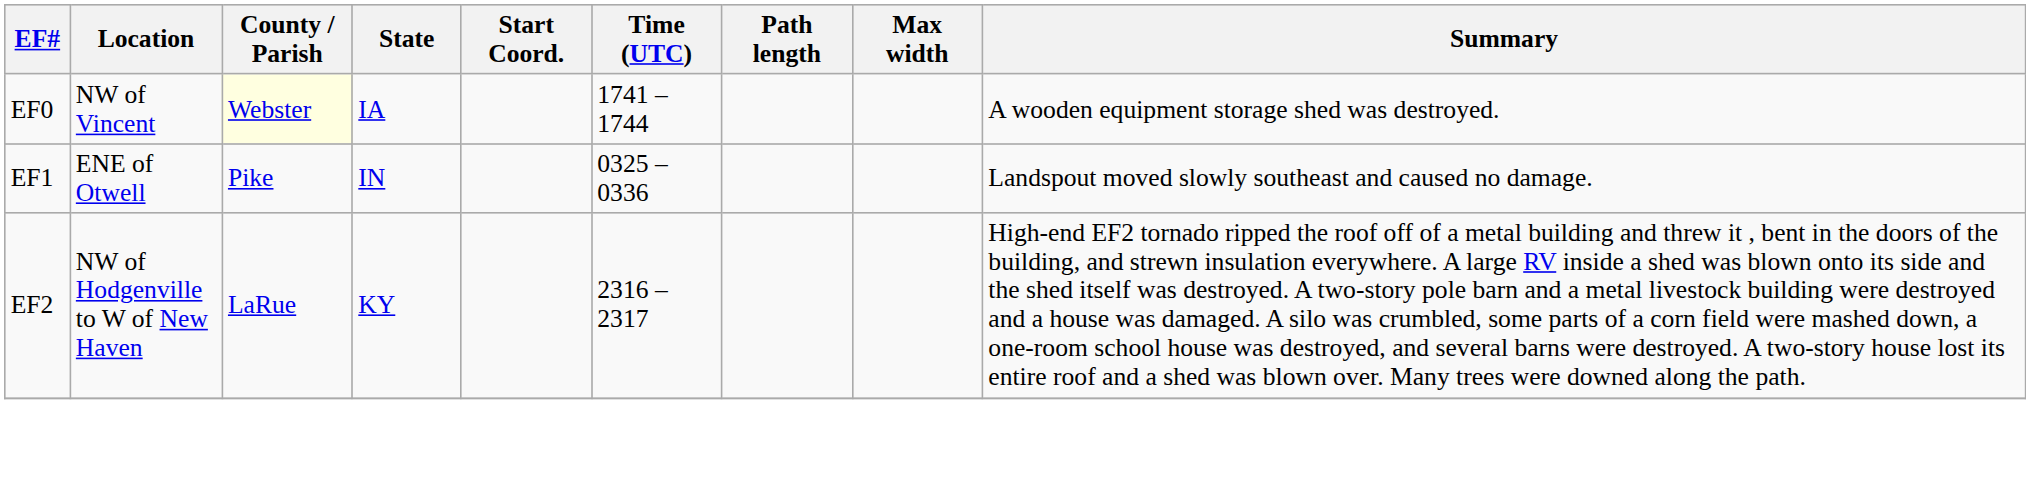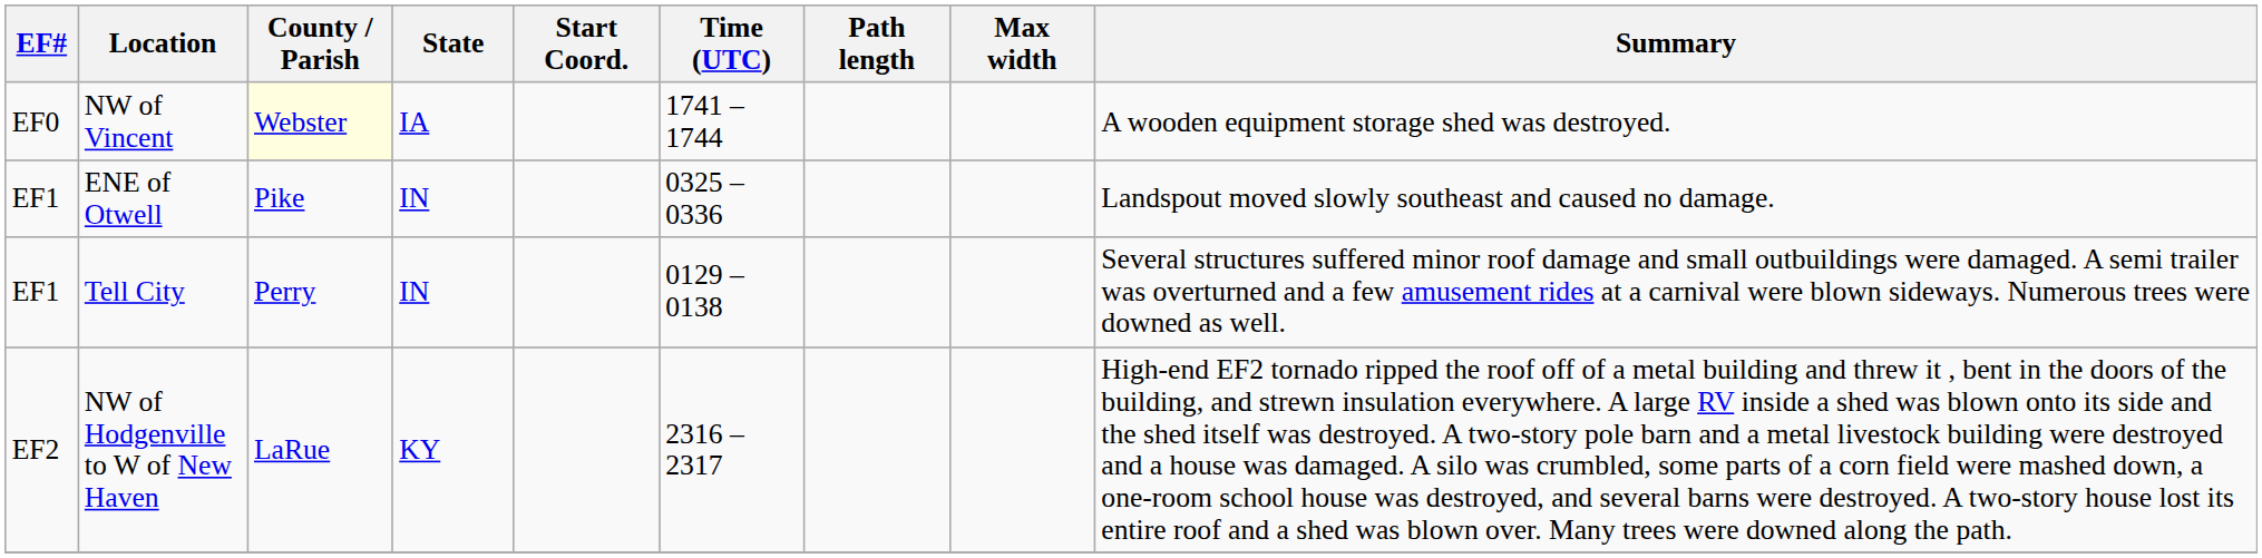+ row: EF1 | Tell City | Perry | IN | 0129 – 0138 | Several structures suffered minor roof damage and small outbuildings were damaged. A semi trailer was overturned and a few amusement rides at a carnival were blown sideways. Numerous trees were downed as well.
